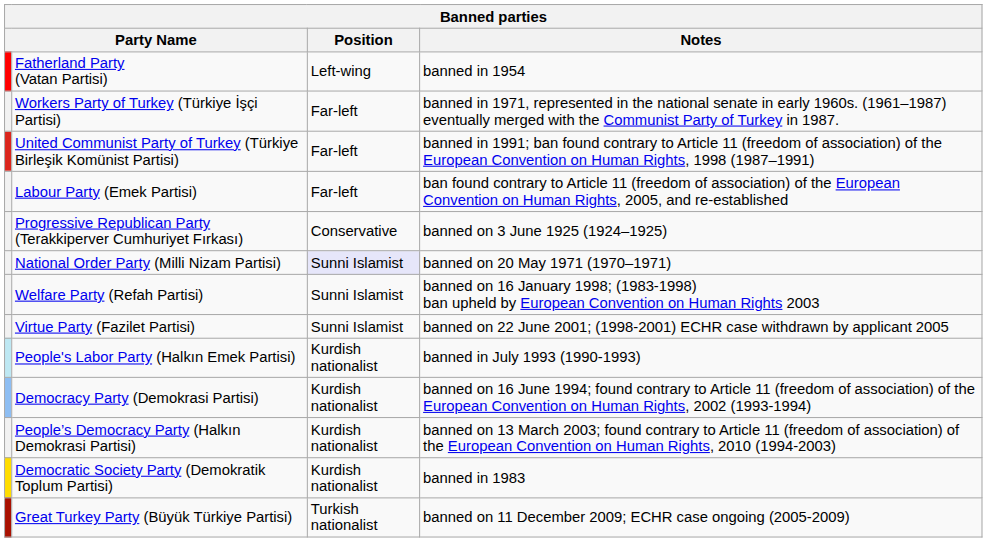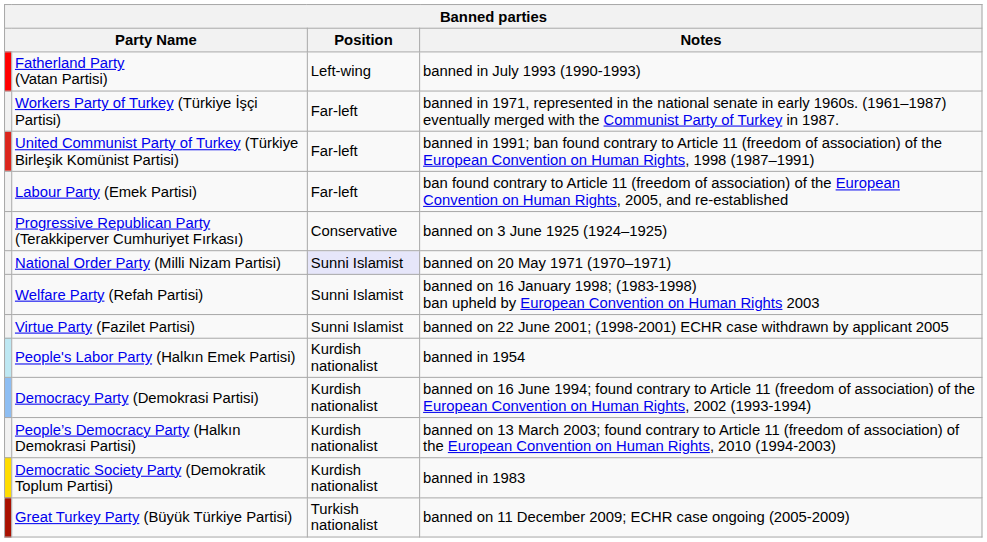Fatherland Party (Vatan Partisi) | Notes: banned in 1954 -> banned in July 1993 (1990-1993)
People's Labor Party (Halkın Emek Partisi) | Notes: banned in July 1993 (1990-1993) -> banned in 1954
